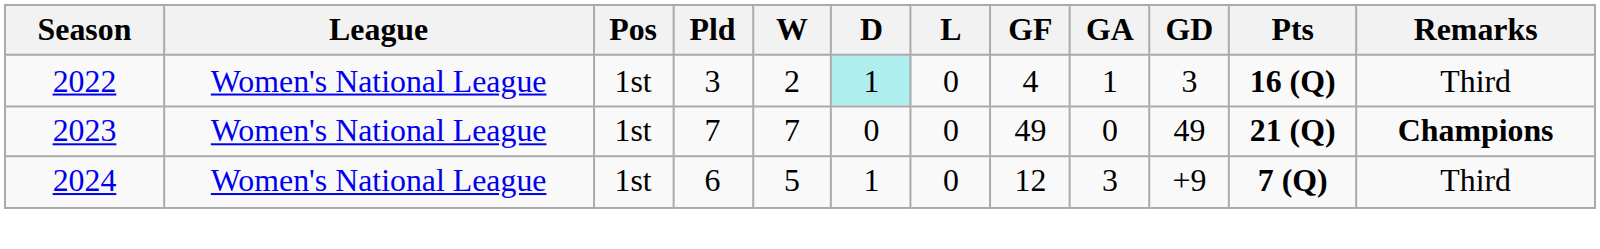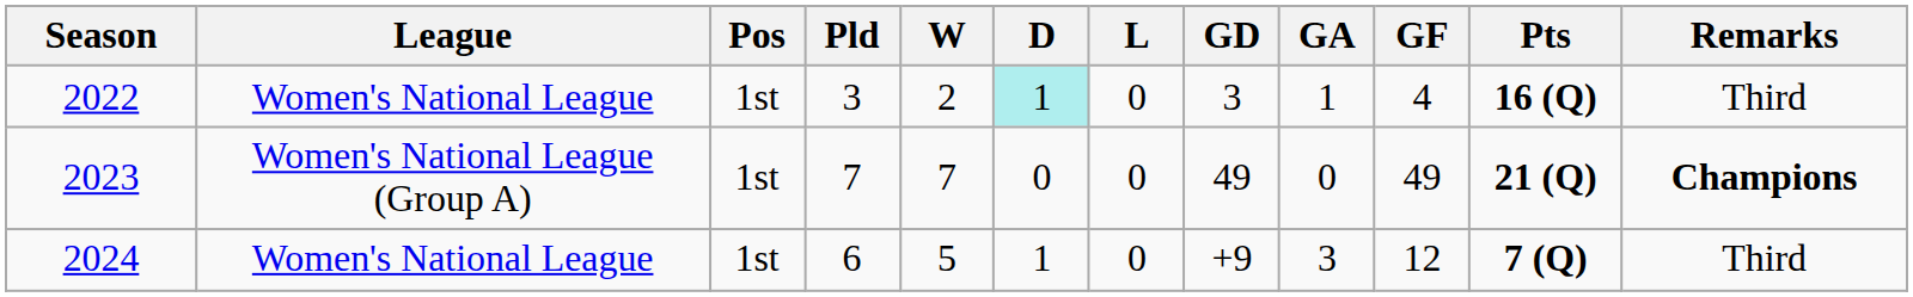columns swapped: GF <-> GD
2023 | League: Women's National League -> Women's National League (Group A)
